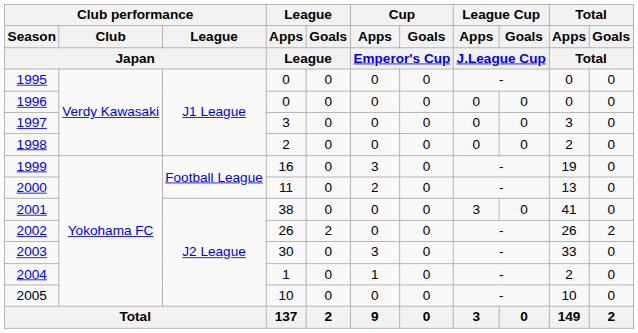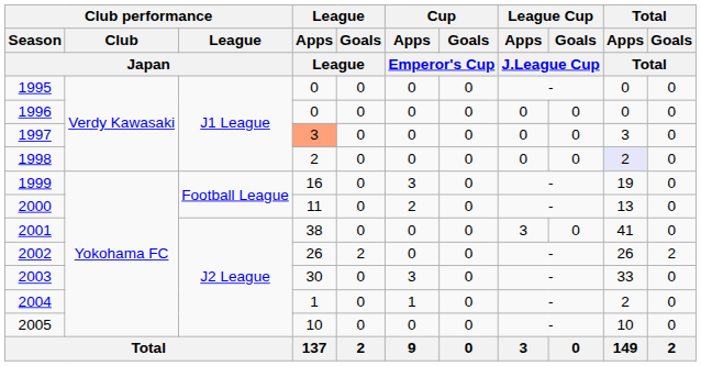1997 | League / Apps / League: no background -> lightsalmon background
1998 | Total / Apps / Total: no background -> lavender background
